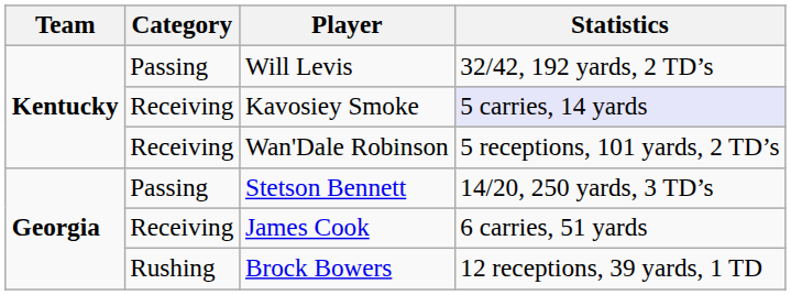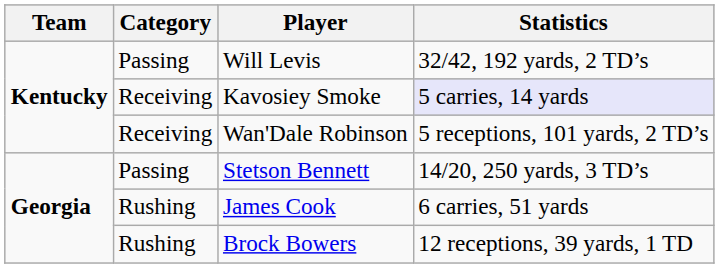James Cook | Category: Receiving -> Rushing
